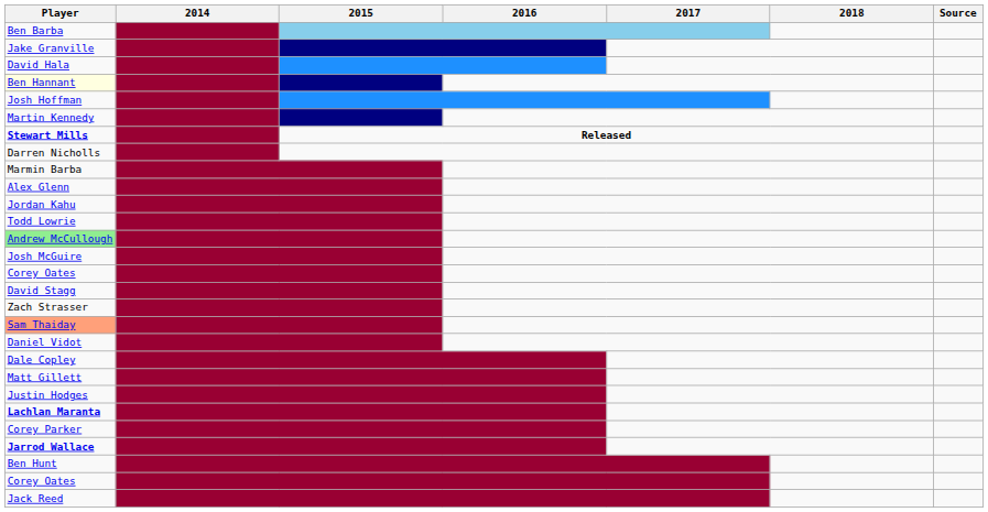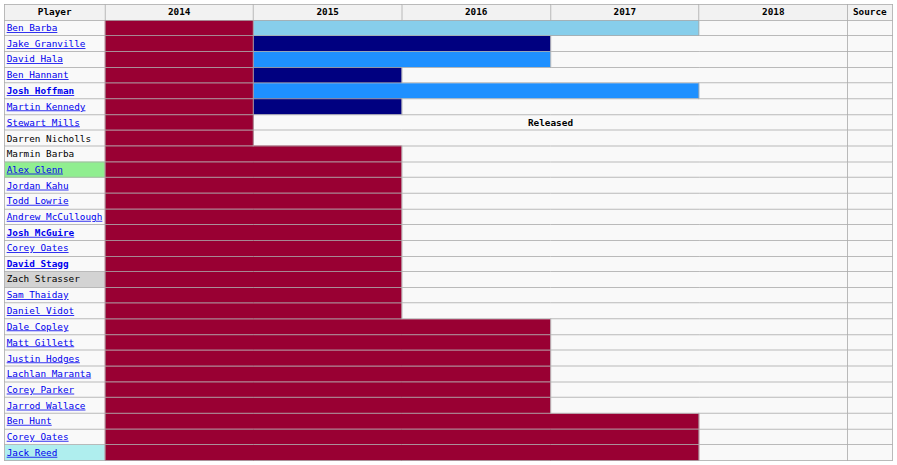Ben Hannant | Player: lightyellow background -> no background
Josh Hoffman | Player: normal -> bold
Stewart Mills | Player: bold -> normal
Alex Glenn | Player: no background -> lightgreen background
Andrew McCullough | Player: lightgreen background -> no background
Josh McGuire | Player: normal -> bold
David Stagg | Player: normal -> bold
Zach Strasser | Player: no background -> lightgrey background
Sam Thaiday | Player: lightsalmon background -> no background
Lachlan Maranta | Player: bold -> normal
Jarrod Wallace | Player: bold -> normal
Jack Reed | Player: no background -> paleturquoise background
